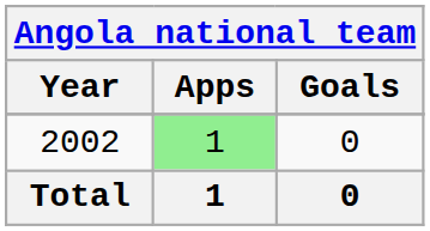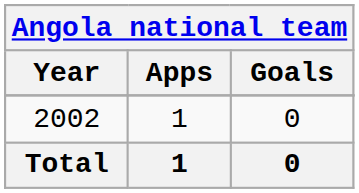2002 | Apps: lightgreen background -> no background
